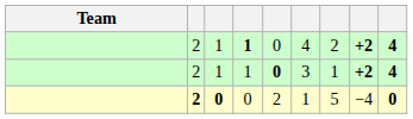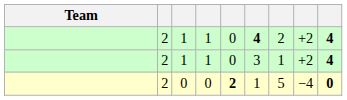row 2 | column 4: bold -> normal
row 2 | column 6: normal -> bold
row 2 | column 8: bold -> normal
row 3 | column 5: bold -> normal
row 3 | column 8: bold -> normal
row 4 | column 2: bold -> normal
row 4 | column 3: bold -> normal
row 4 | column 5: normal -> bold
